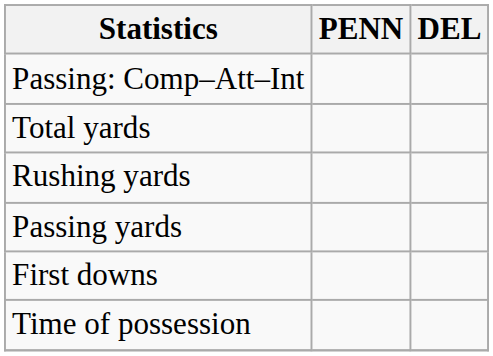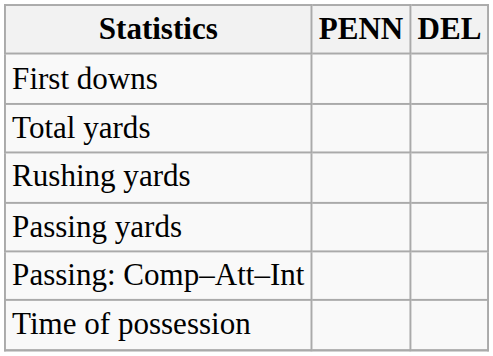rows swapped: First downs <-> Passing: Comp–Att–Int
